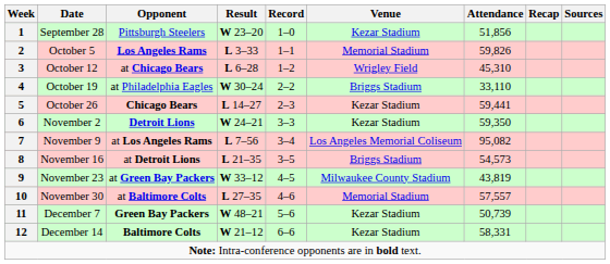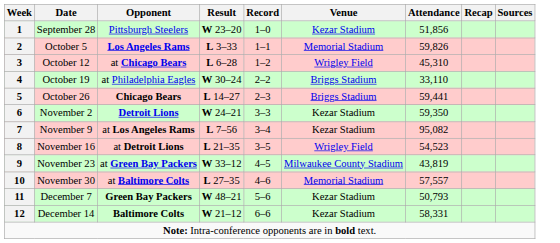5 | Venue: Kezar Stadium -> Briggs Stadium
7 | Venue: Los Angeles Memorial Coliseum -> Kezar Stadium
8 | Venue: Briggs Stadium -> Wrigley Field
8 | Attendance: 54,573 -> 54,523
11 | Attendance: 50,739 -> 50,793
